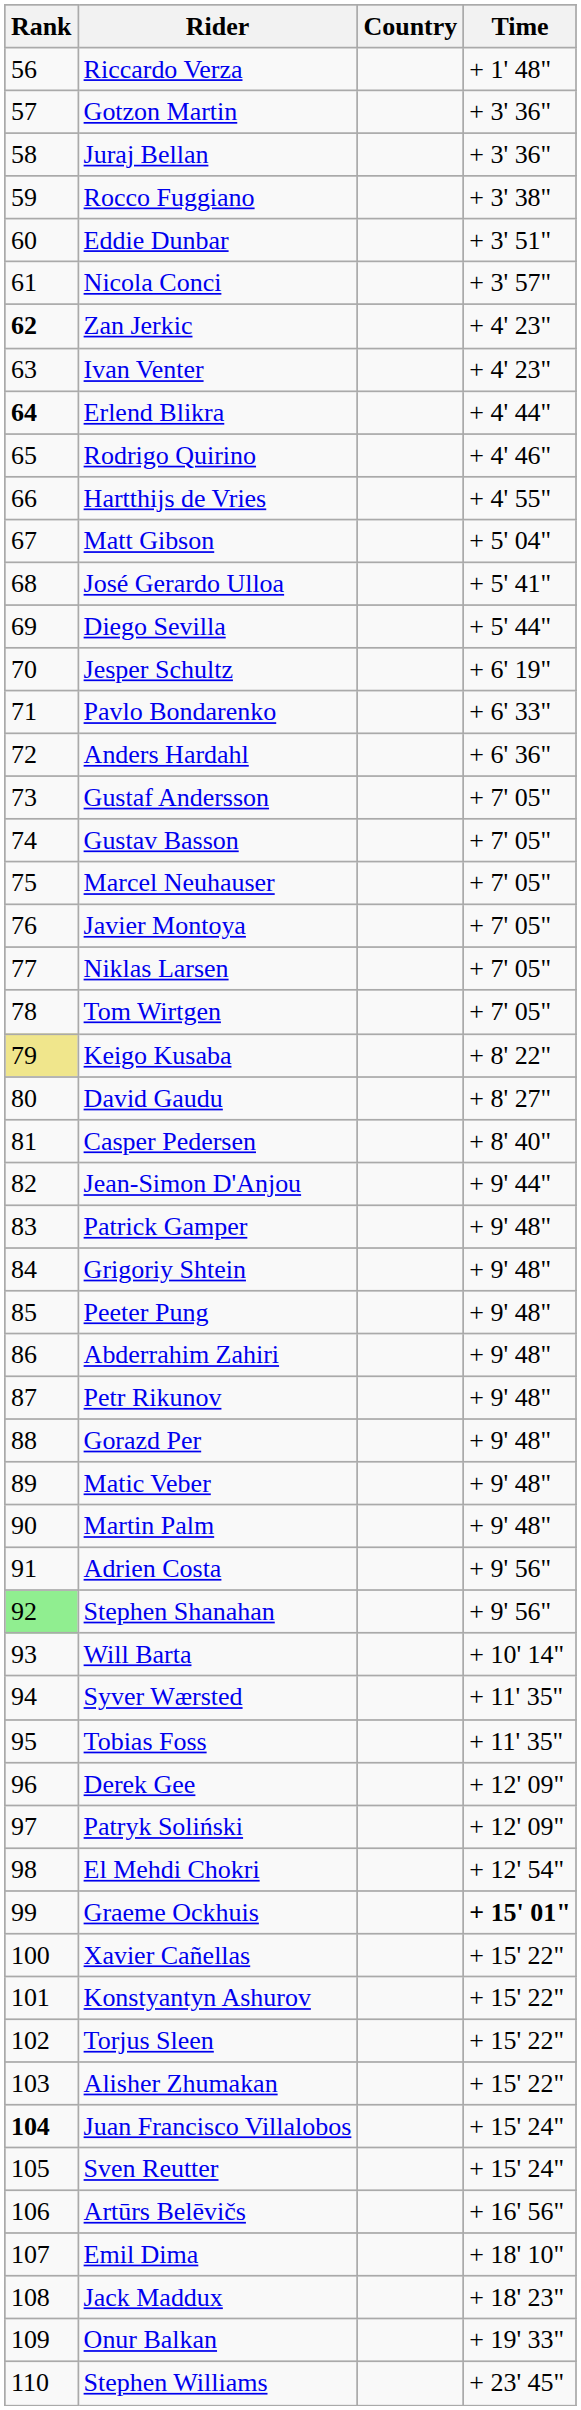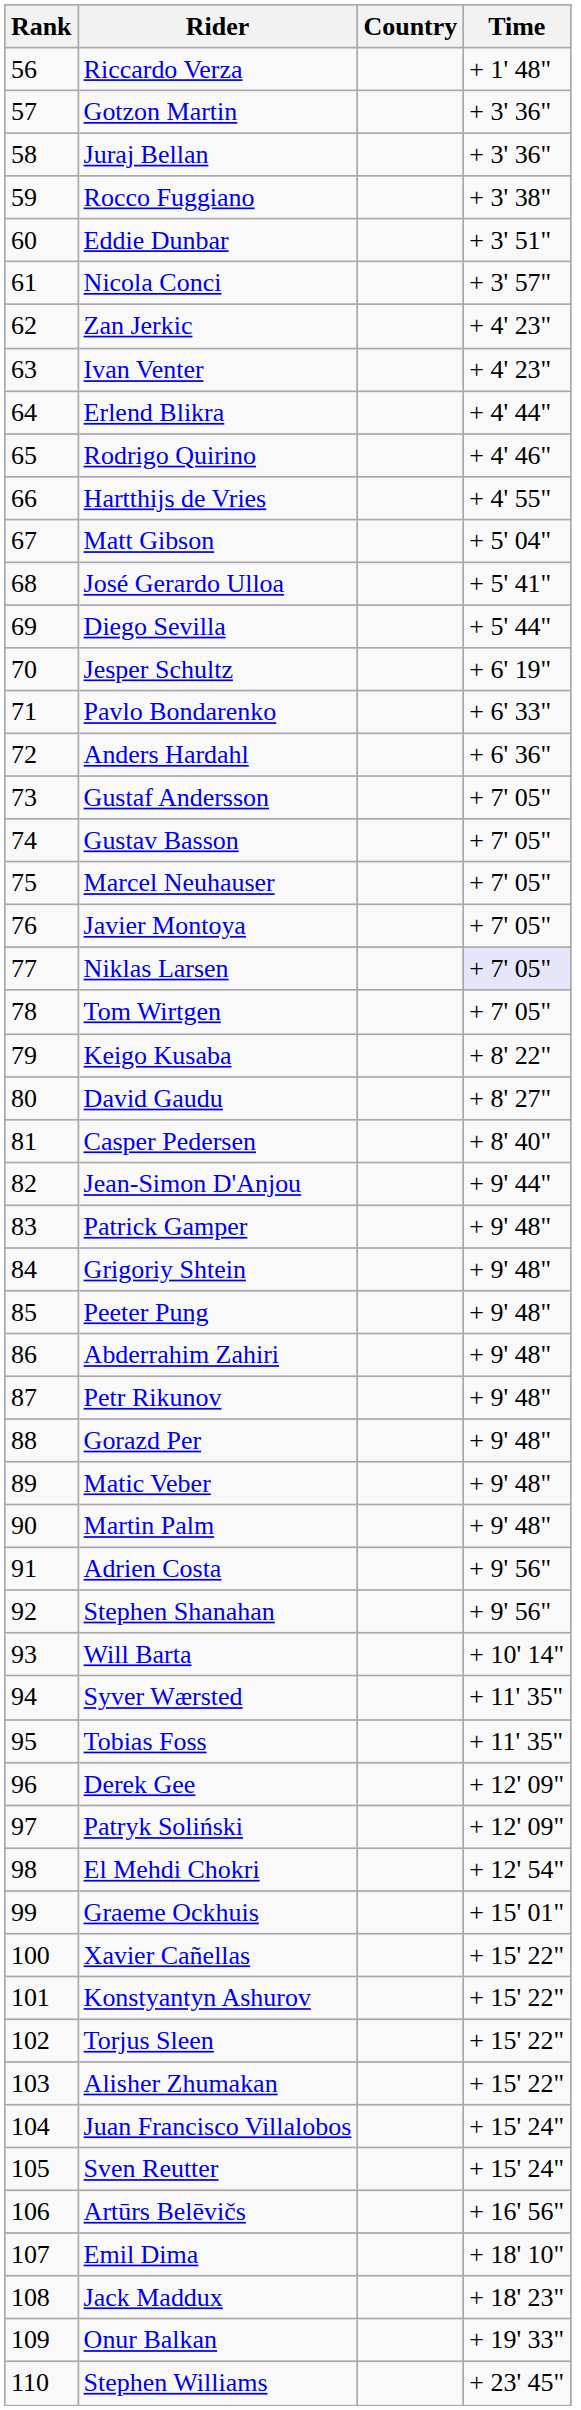Zan Jerkic | Rank: bold -> normal
Erlend Blikra | Rank: bold -> normal
Niklas Larsen | Time: no background -> lavender background
Keigo Kusaba | Rank: khaki background -> no background
Stephen Shanahan | Rank: lightgreen background -> no background
Graeme Ockhuis | Time: bold -> normal
Juan Francisco Villalobos | Rank: bold -> normal
